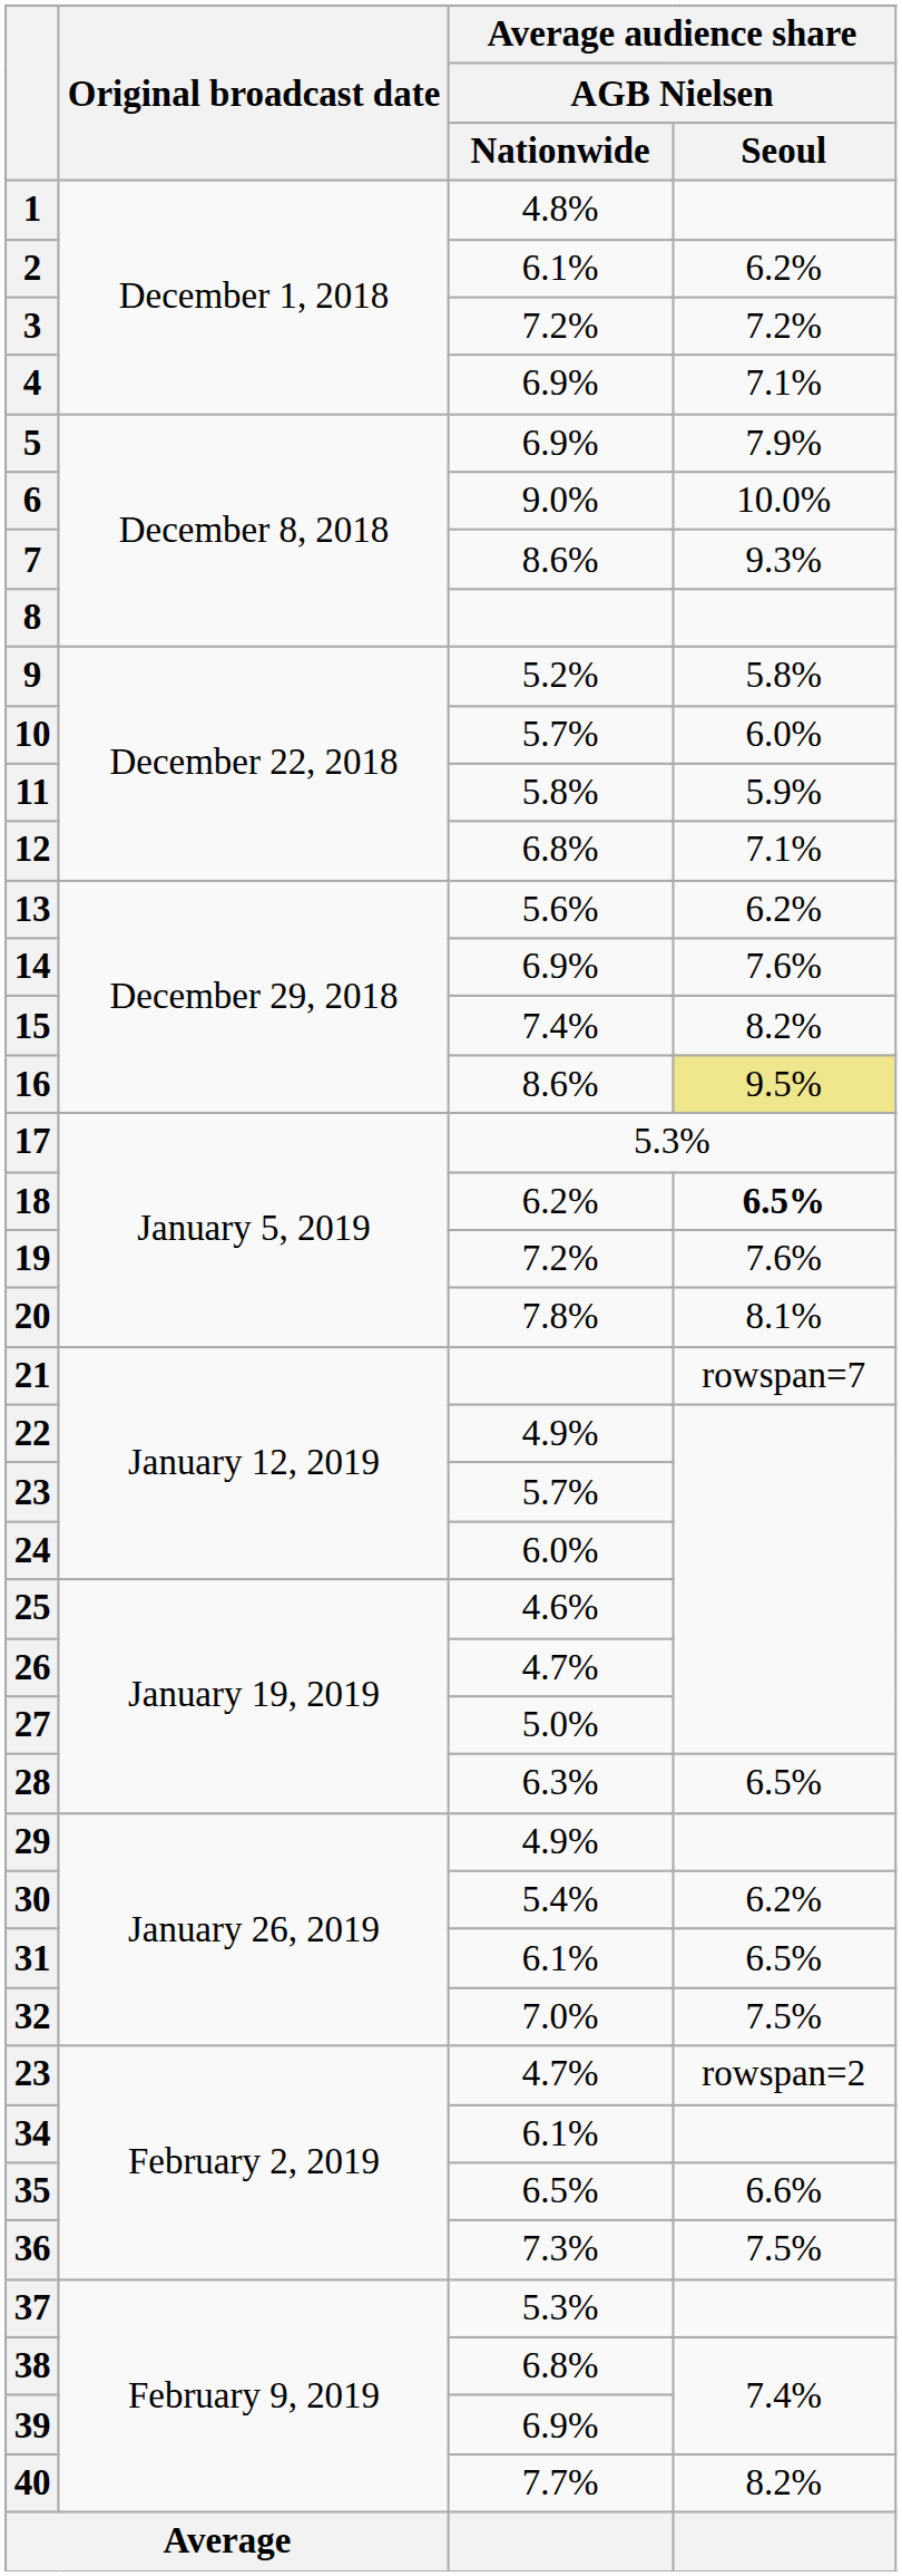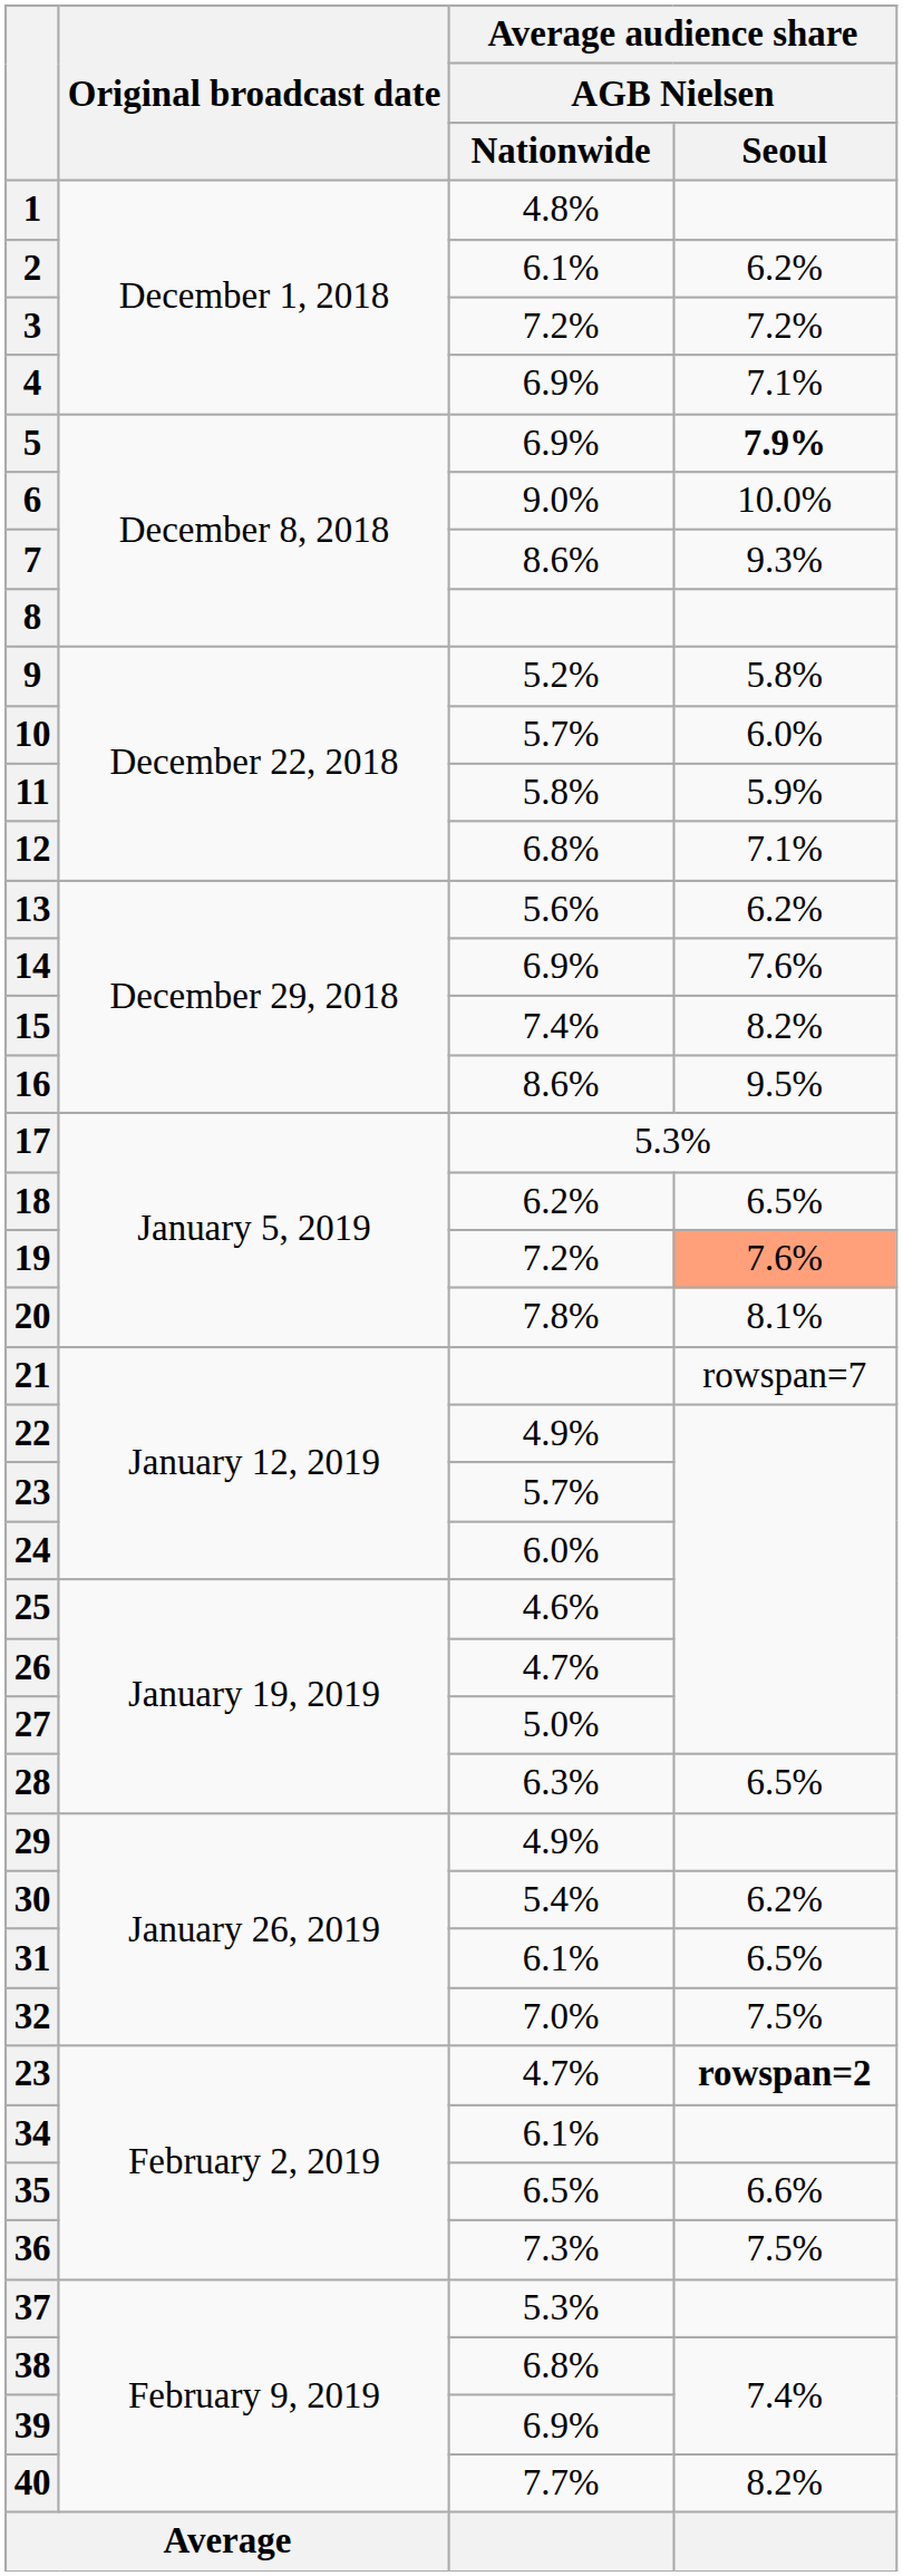5 | Average audience share / AGB Nielsen / Seoul: normal -> bold
16 | Average audience share / AGB Nielsen / Seoul: khaki background -> no background
18 | Average audience share / AGB Nielsen / Seoul: bold -> normal
19 | Average audience share / AGB Nielsen / Seoul: no background -> lightsalmon background
23 / 4.7% | Average audience share / AGB Nielsen / Seoul: normal -> bold
